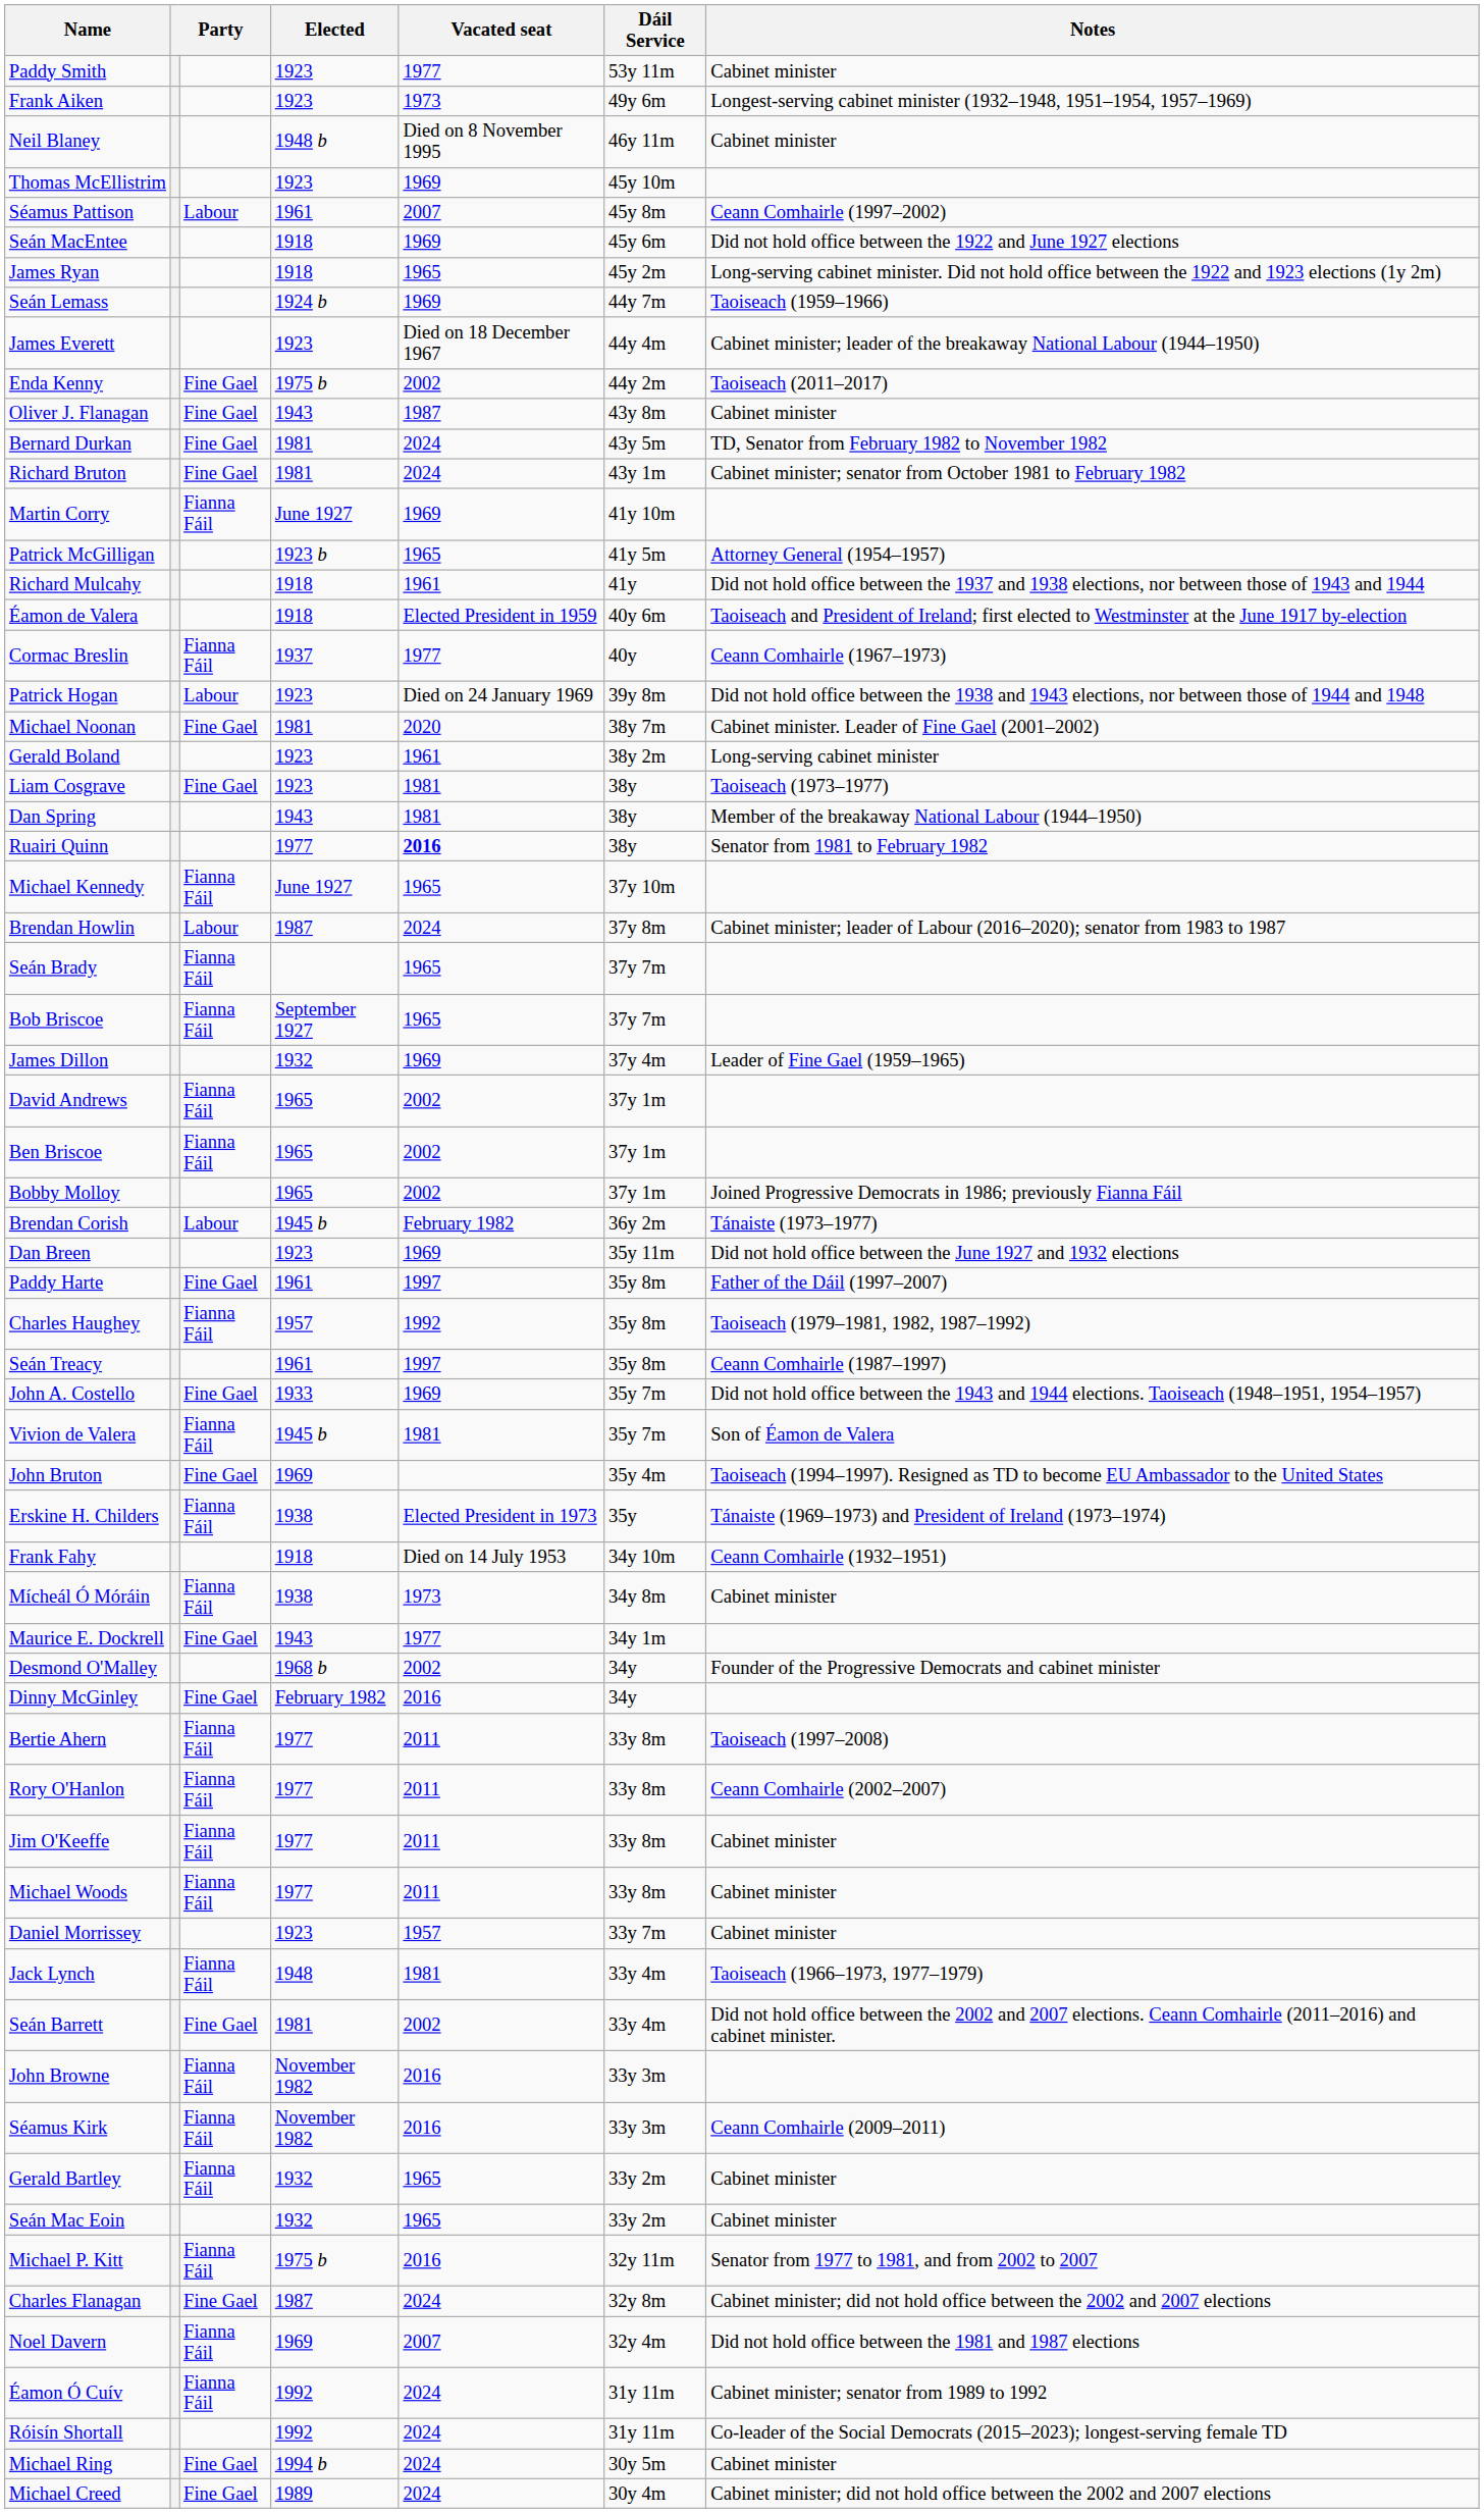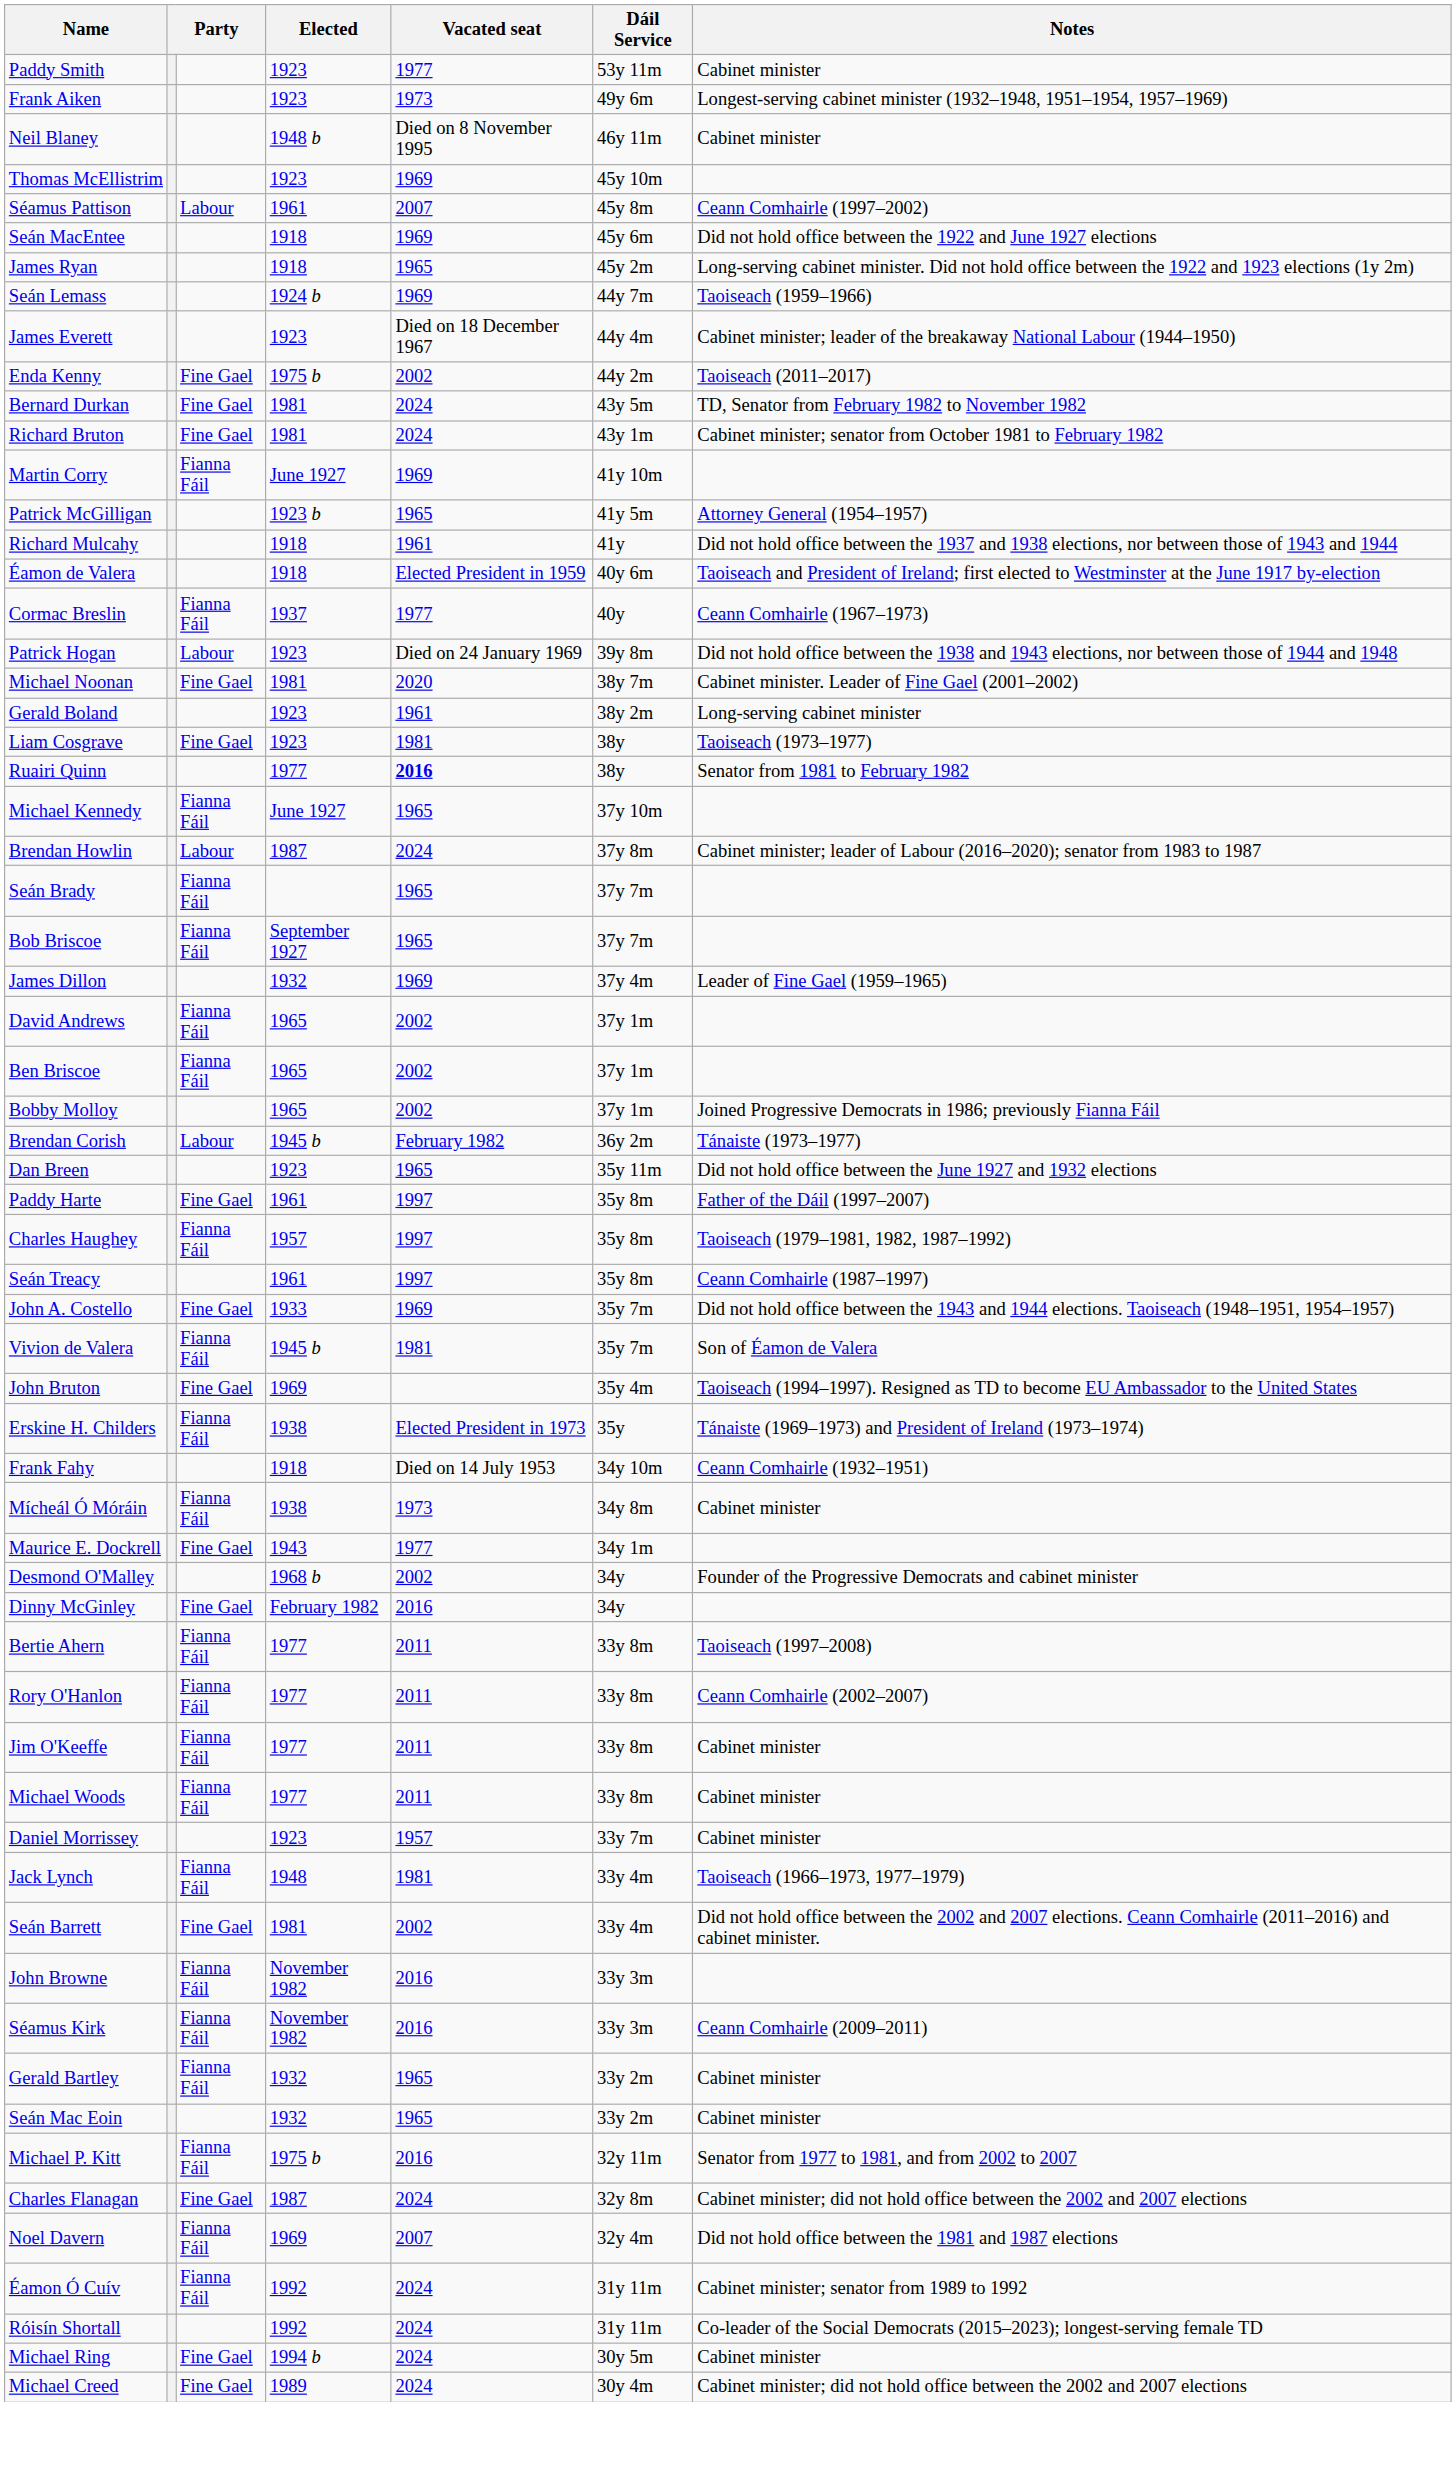- row: Oliver J. Flanagan | Fine Gael | 1943 | 1987 | 43y 8m | Cabinet minister
- row: Dan Spring | 1943 | 1981 | 38y | Member of the breakaway National Labour (1944–1950)
Dan Breen | Vacated seat: 1969 -> 1965
Charles Haughey | Vacated seat: 1992 -> 1997
